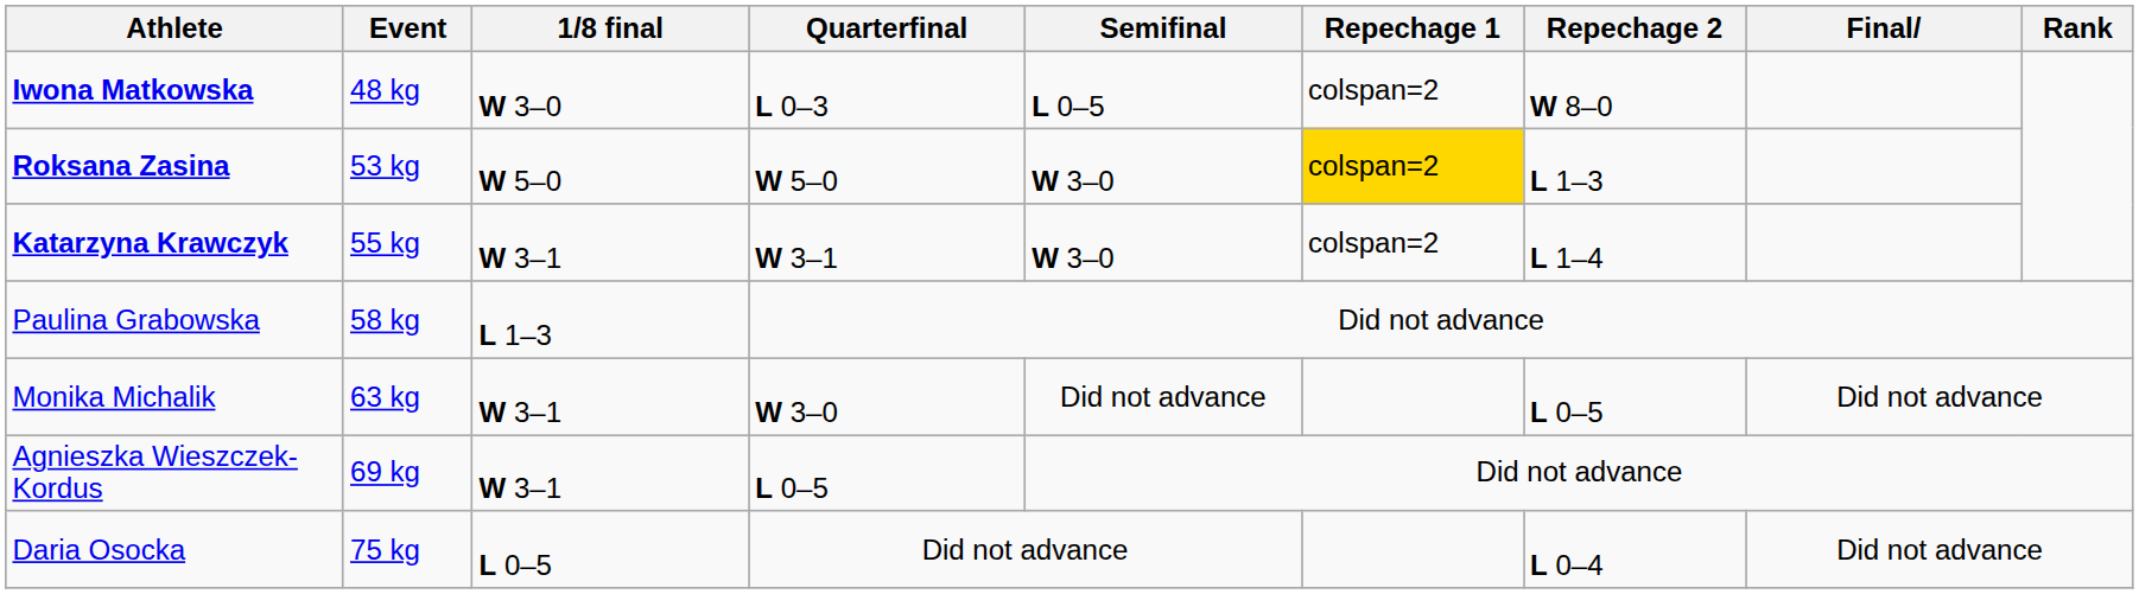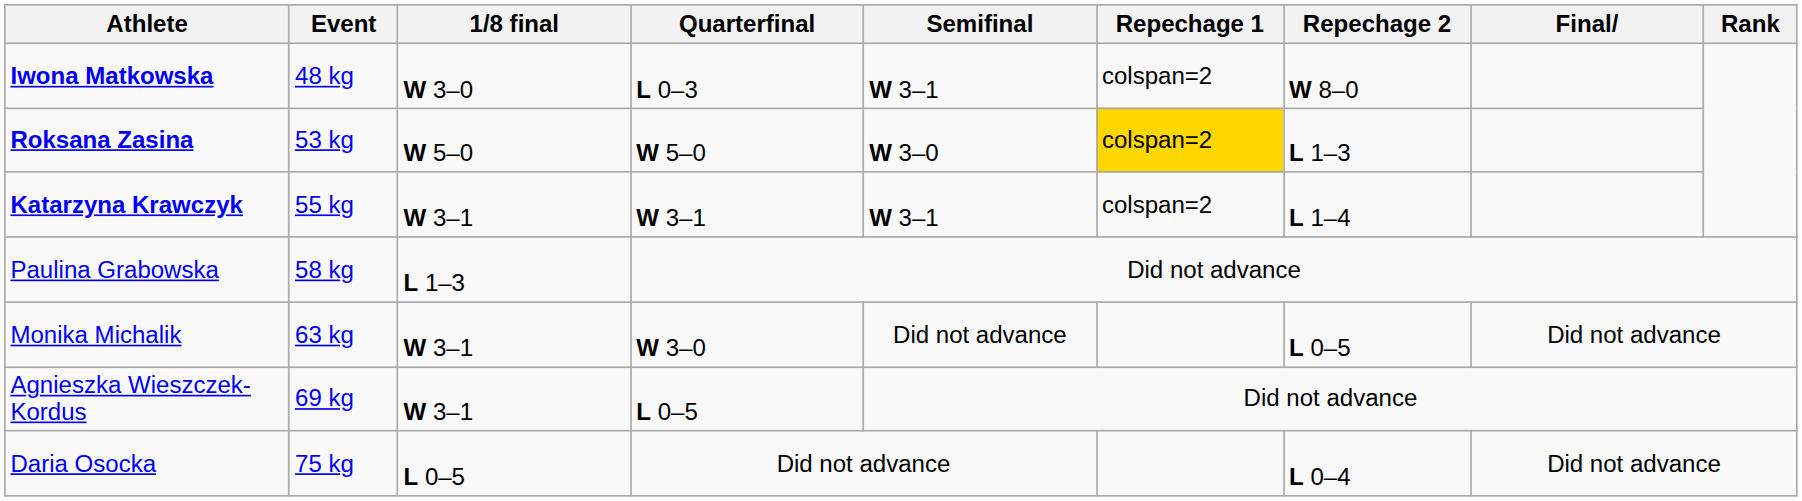Iwona Matkowska | Semifinal: L 0–5 -> W 3–1
Katarzyna Krawczyk | Semifinal: W 3–0 -> W 3–1
